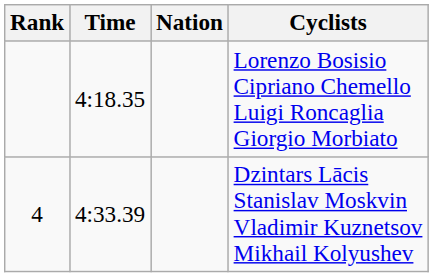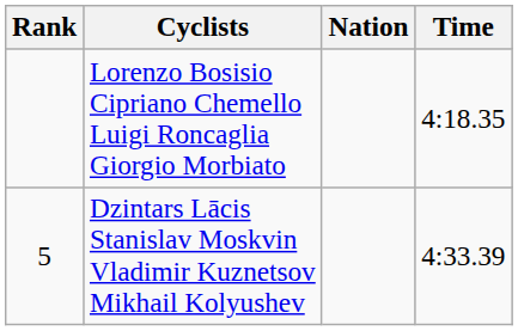columns swapped: Cyclists <-> Time
row 3 | Rank: 4 -> 5
